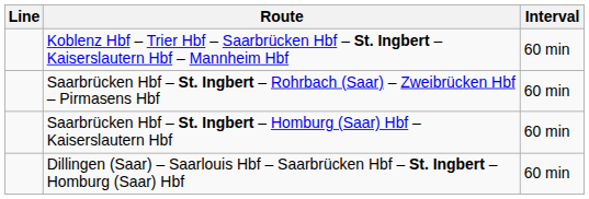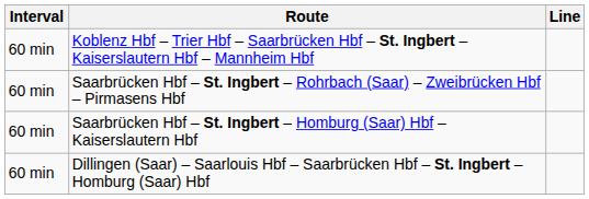columns swapped: Line <-> Interval
